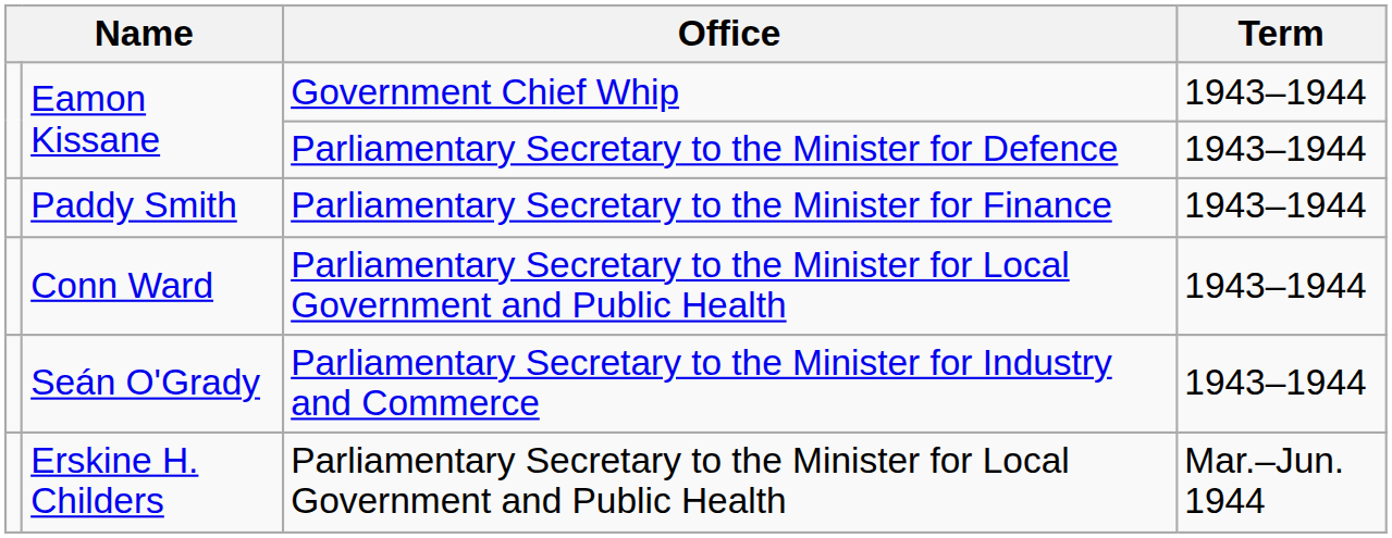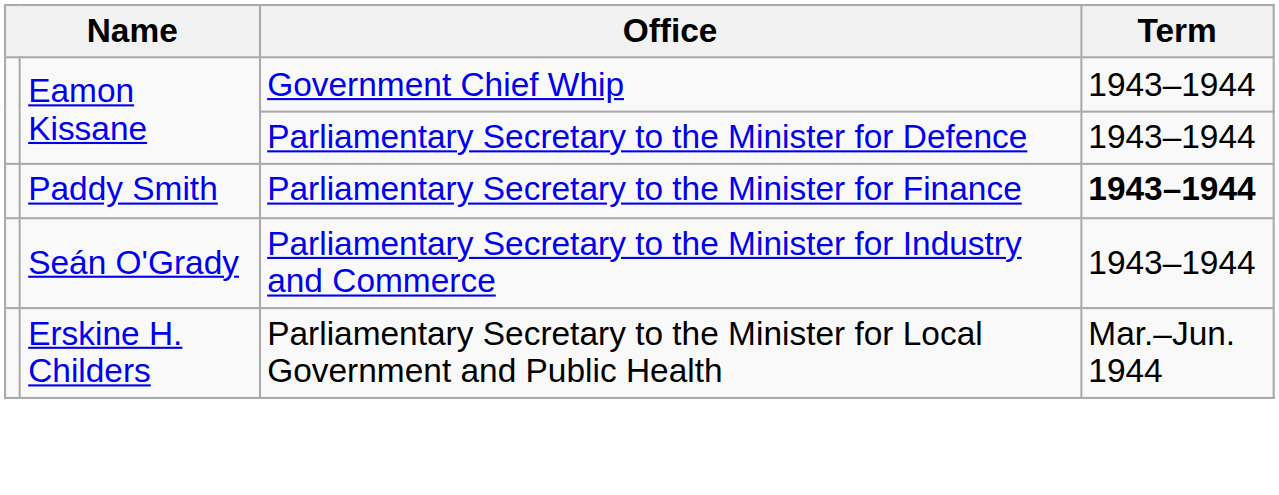Paddy Smith | Term: normal -> bold
- row: Conn Ward | Parliamentary Secretary to the Minister for Local Government and Public Health | 1943–1944
